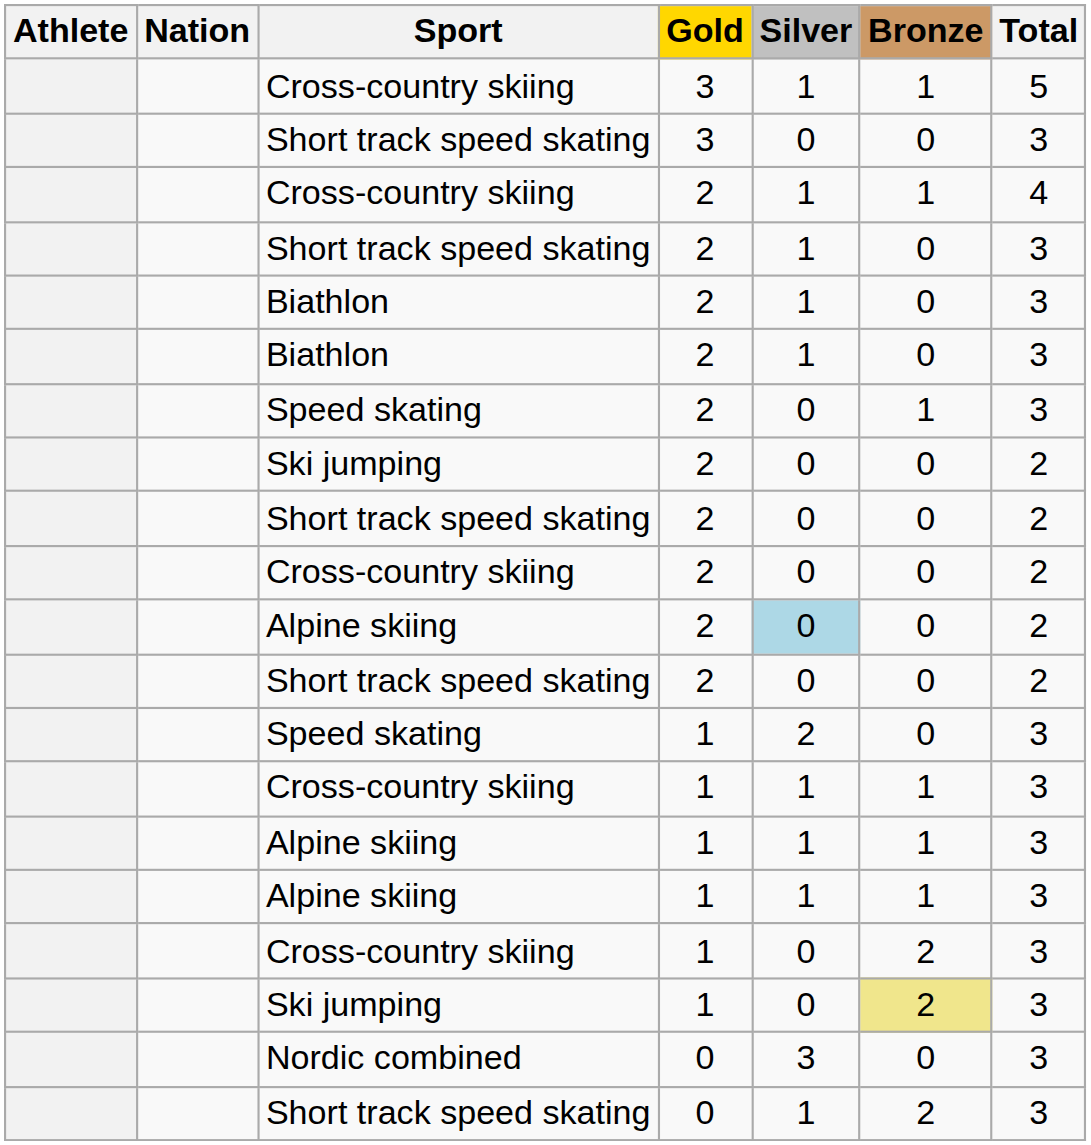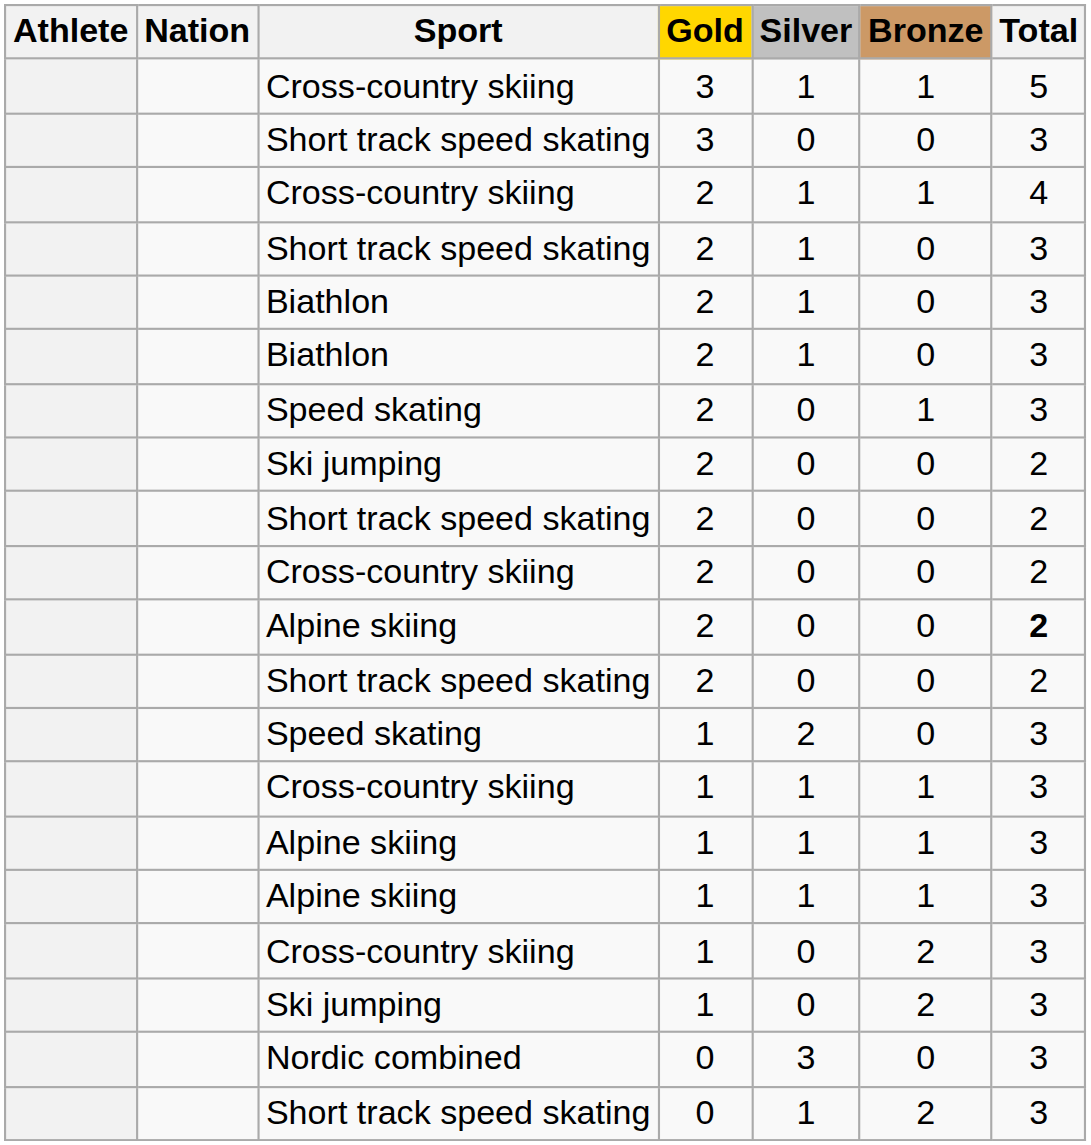Alpine skiing / 2 | Silver: lightblue background -> no background
Alpine skiing / 2 | Total: normal -> bold
Ski jumping / 1 | Bronze: khaki background -> no background
